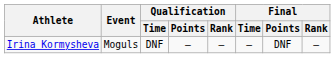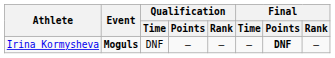Irina Kormysheva | Event: normal -> bold
Irina Kormysheva | Final / Points: normal -> bold
